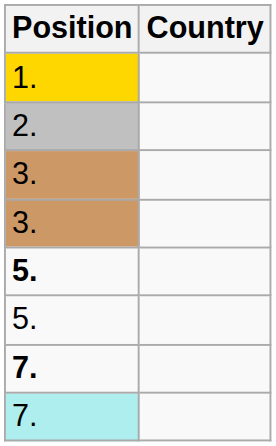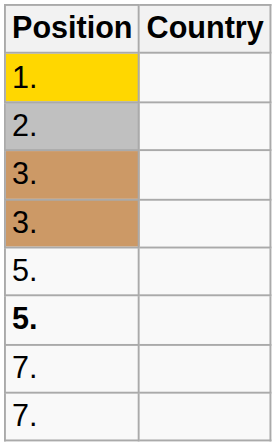row 6 | Position: bold -> normal
row 7 | Position: normal -> bold
row 8 | Position: bold -> normal
row 9 | Position: paleturquoise background -> no background
